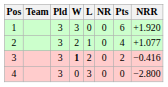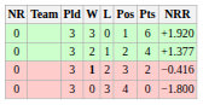columns swapped: Pos <-> NR
row 3 | NRR: +1.077 -> +1.377
row 5 | NRR: −2.800 -> −1.800
